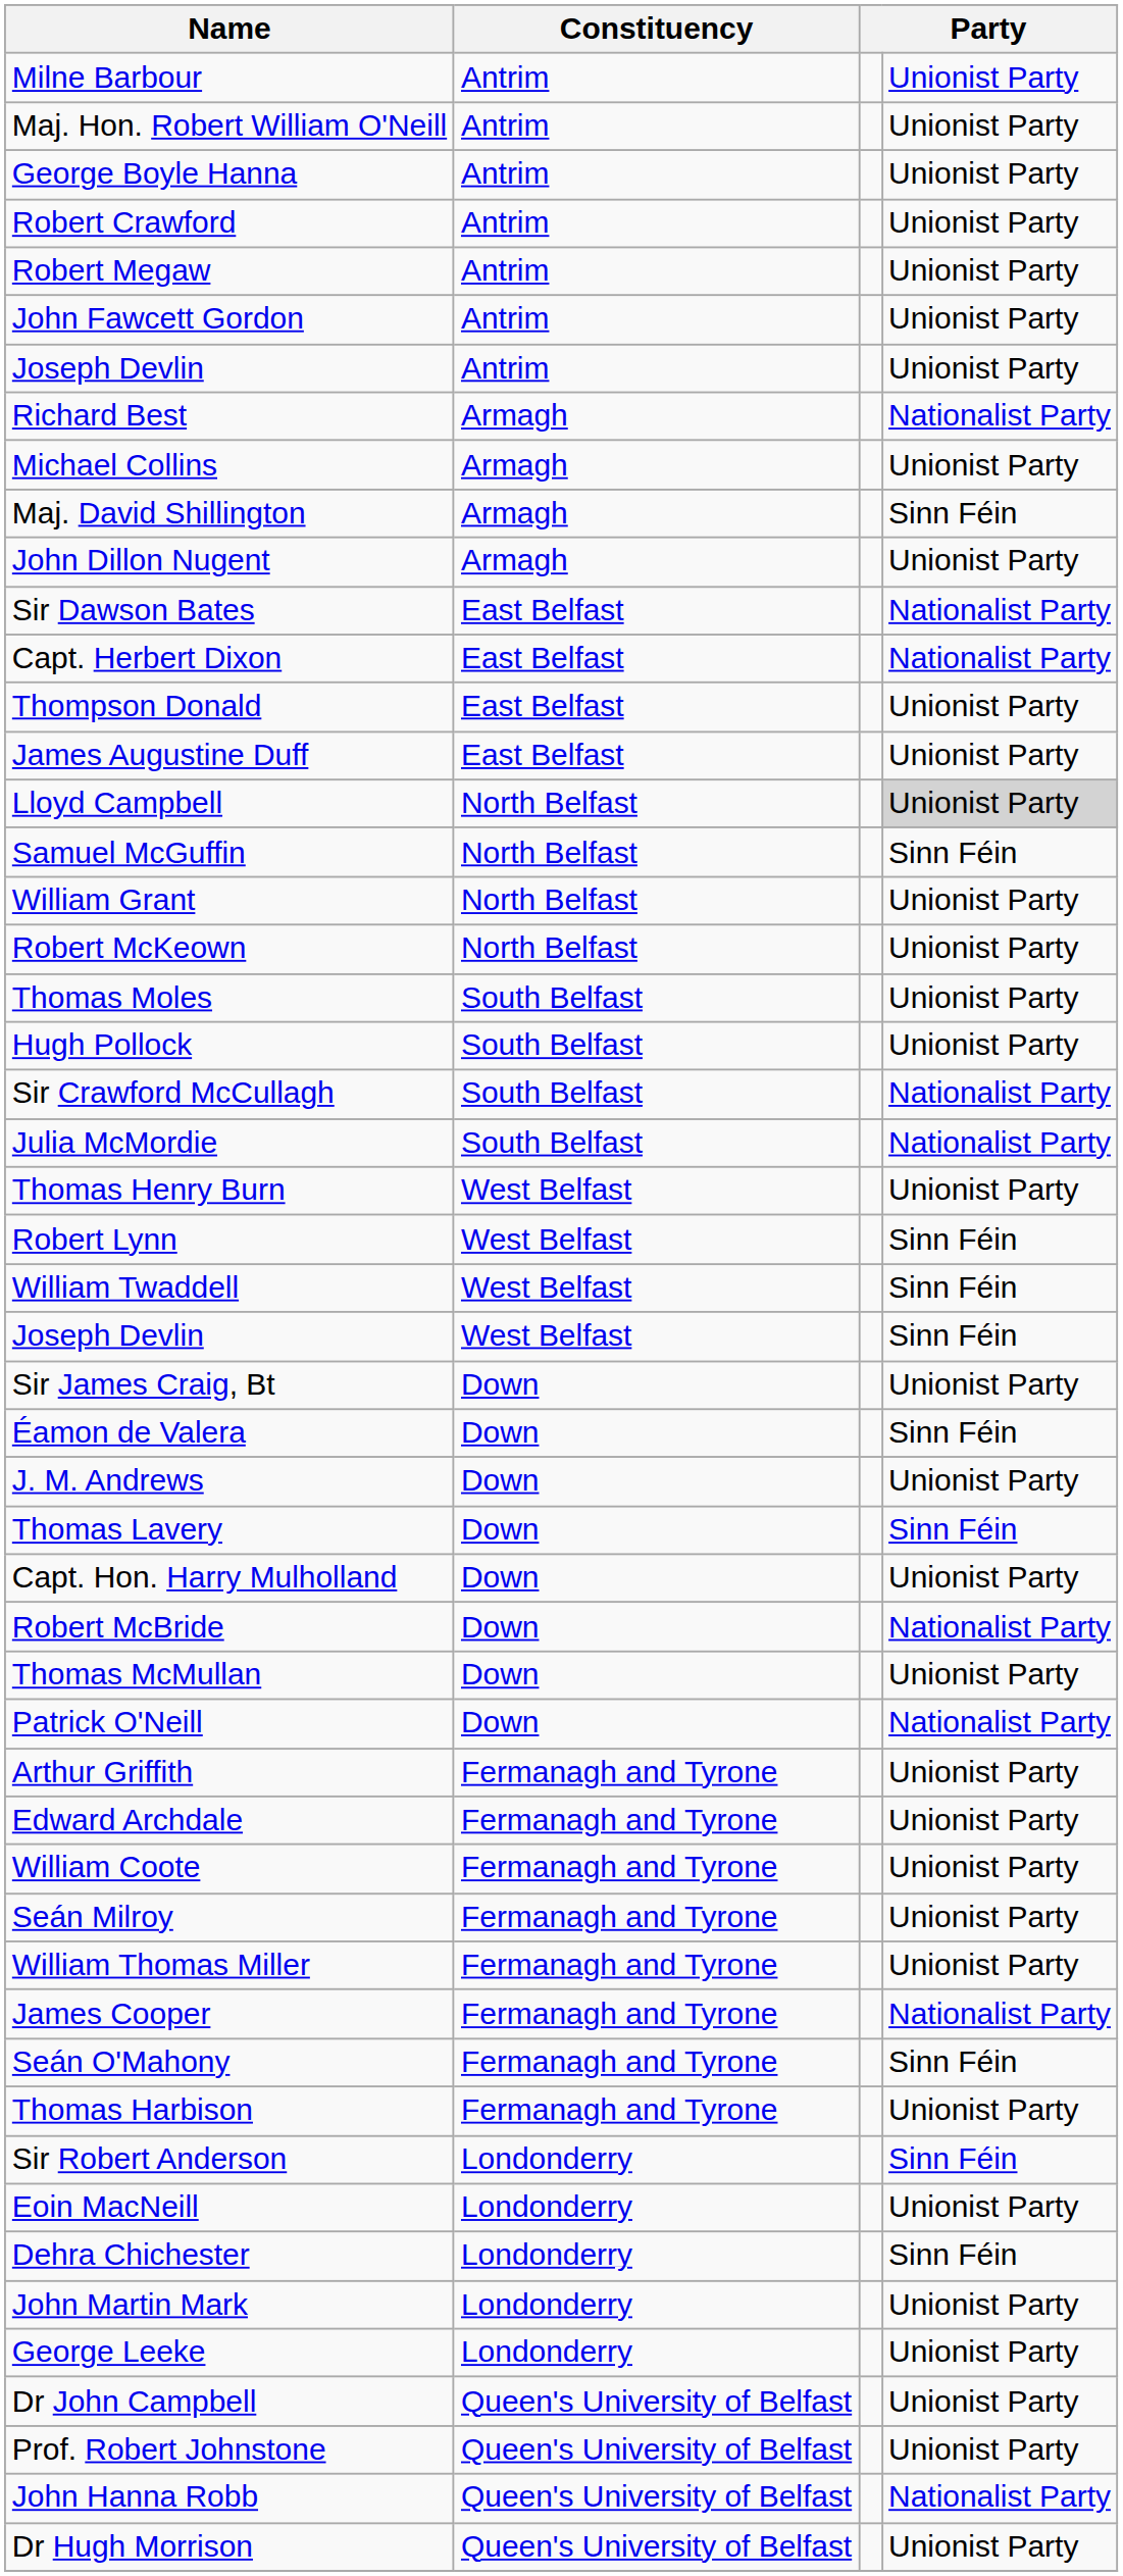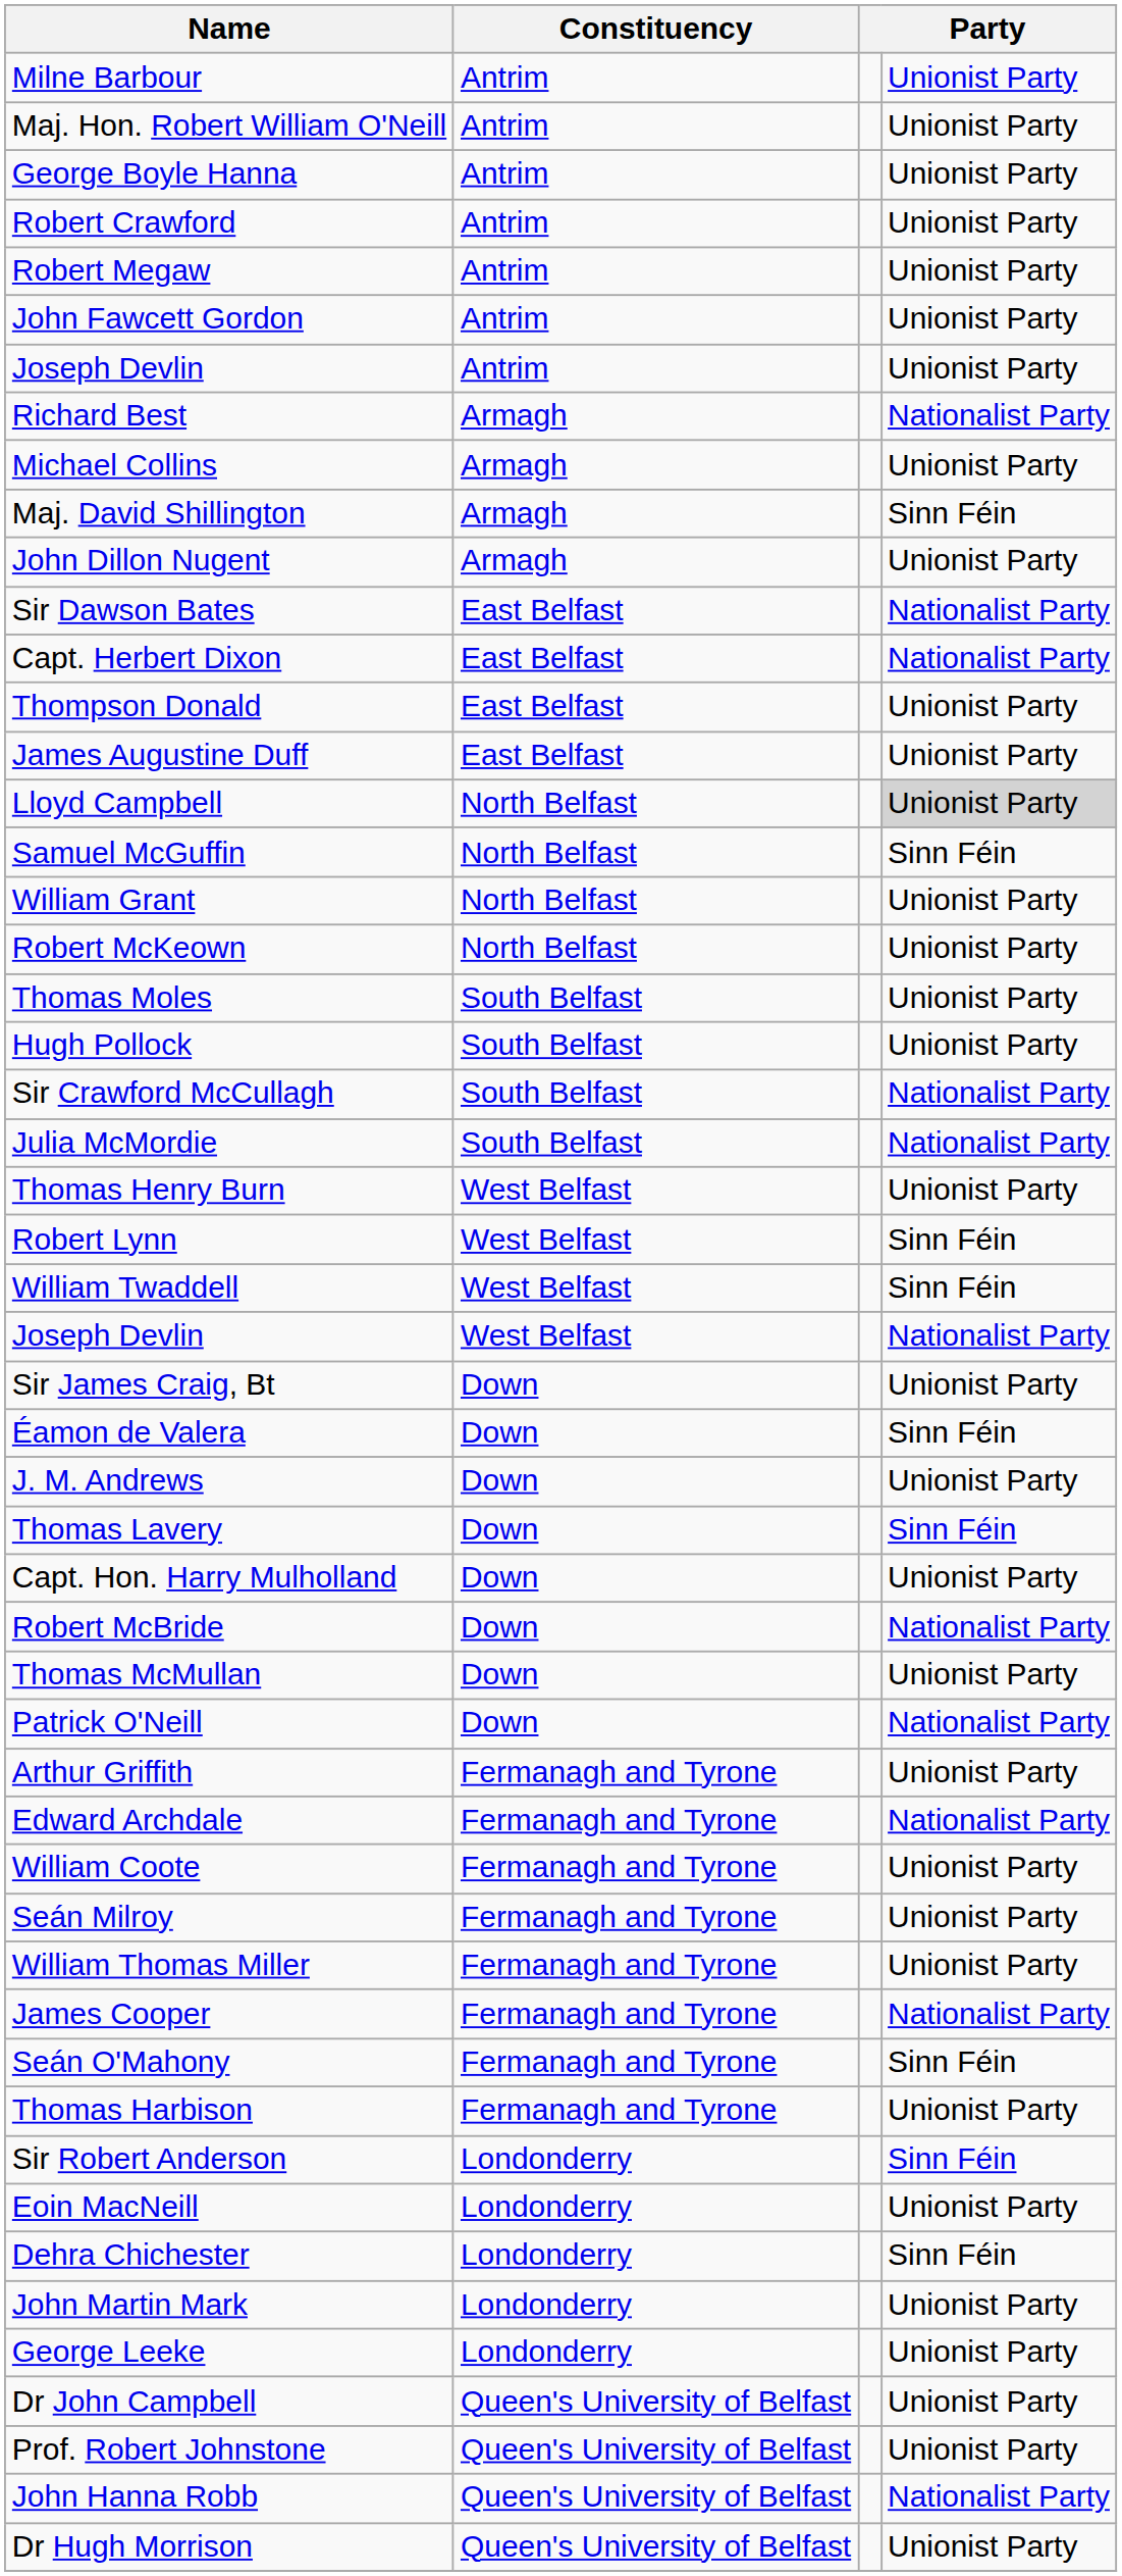Joseph Devlin / West Belfast | column 4: Sinn Féin -> Nationalist Party
Edward Archdale | column 4: Unionist Party -> Nationalist Party
